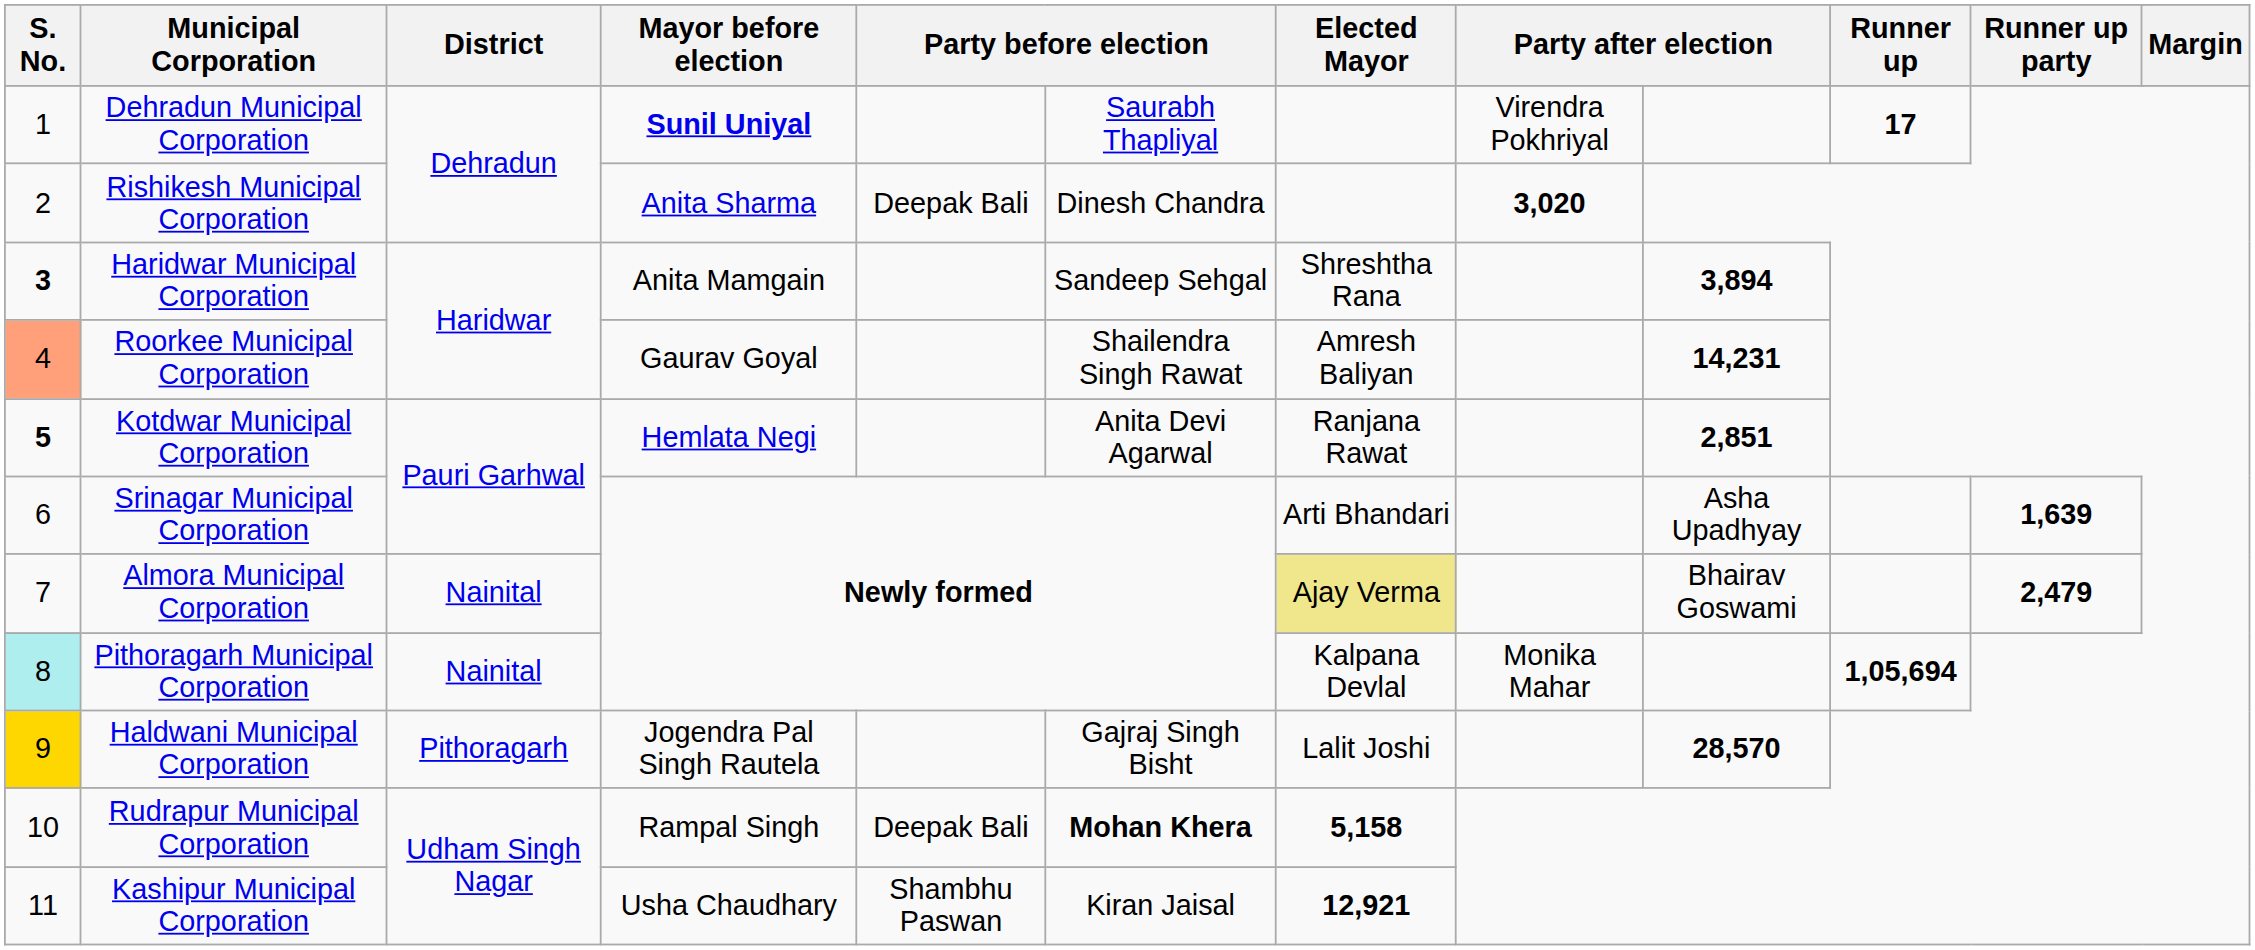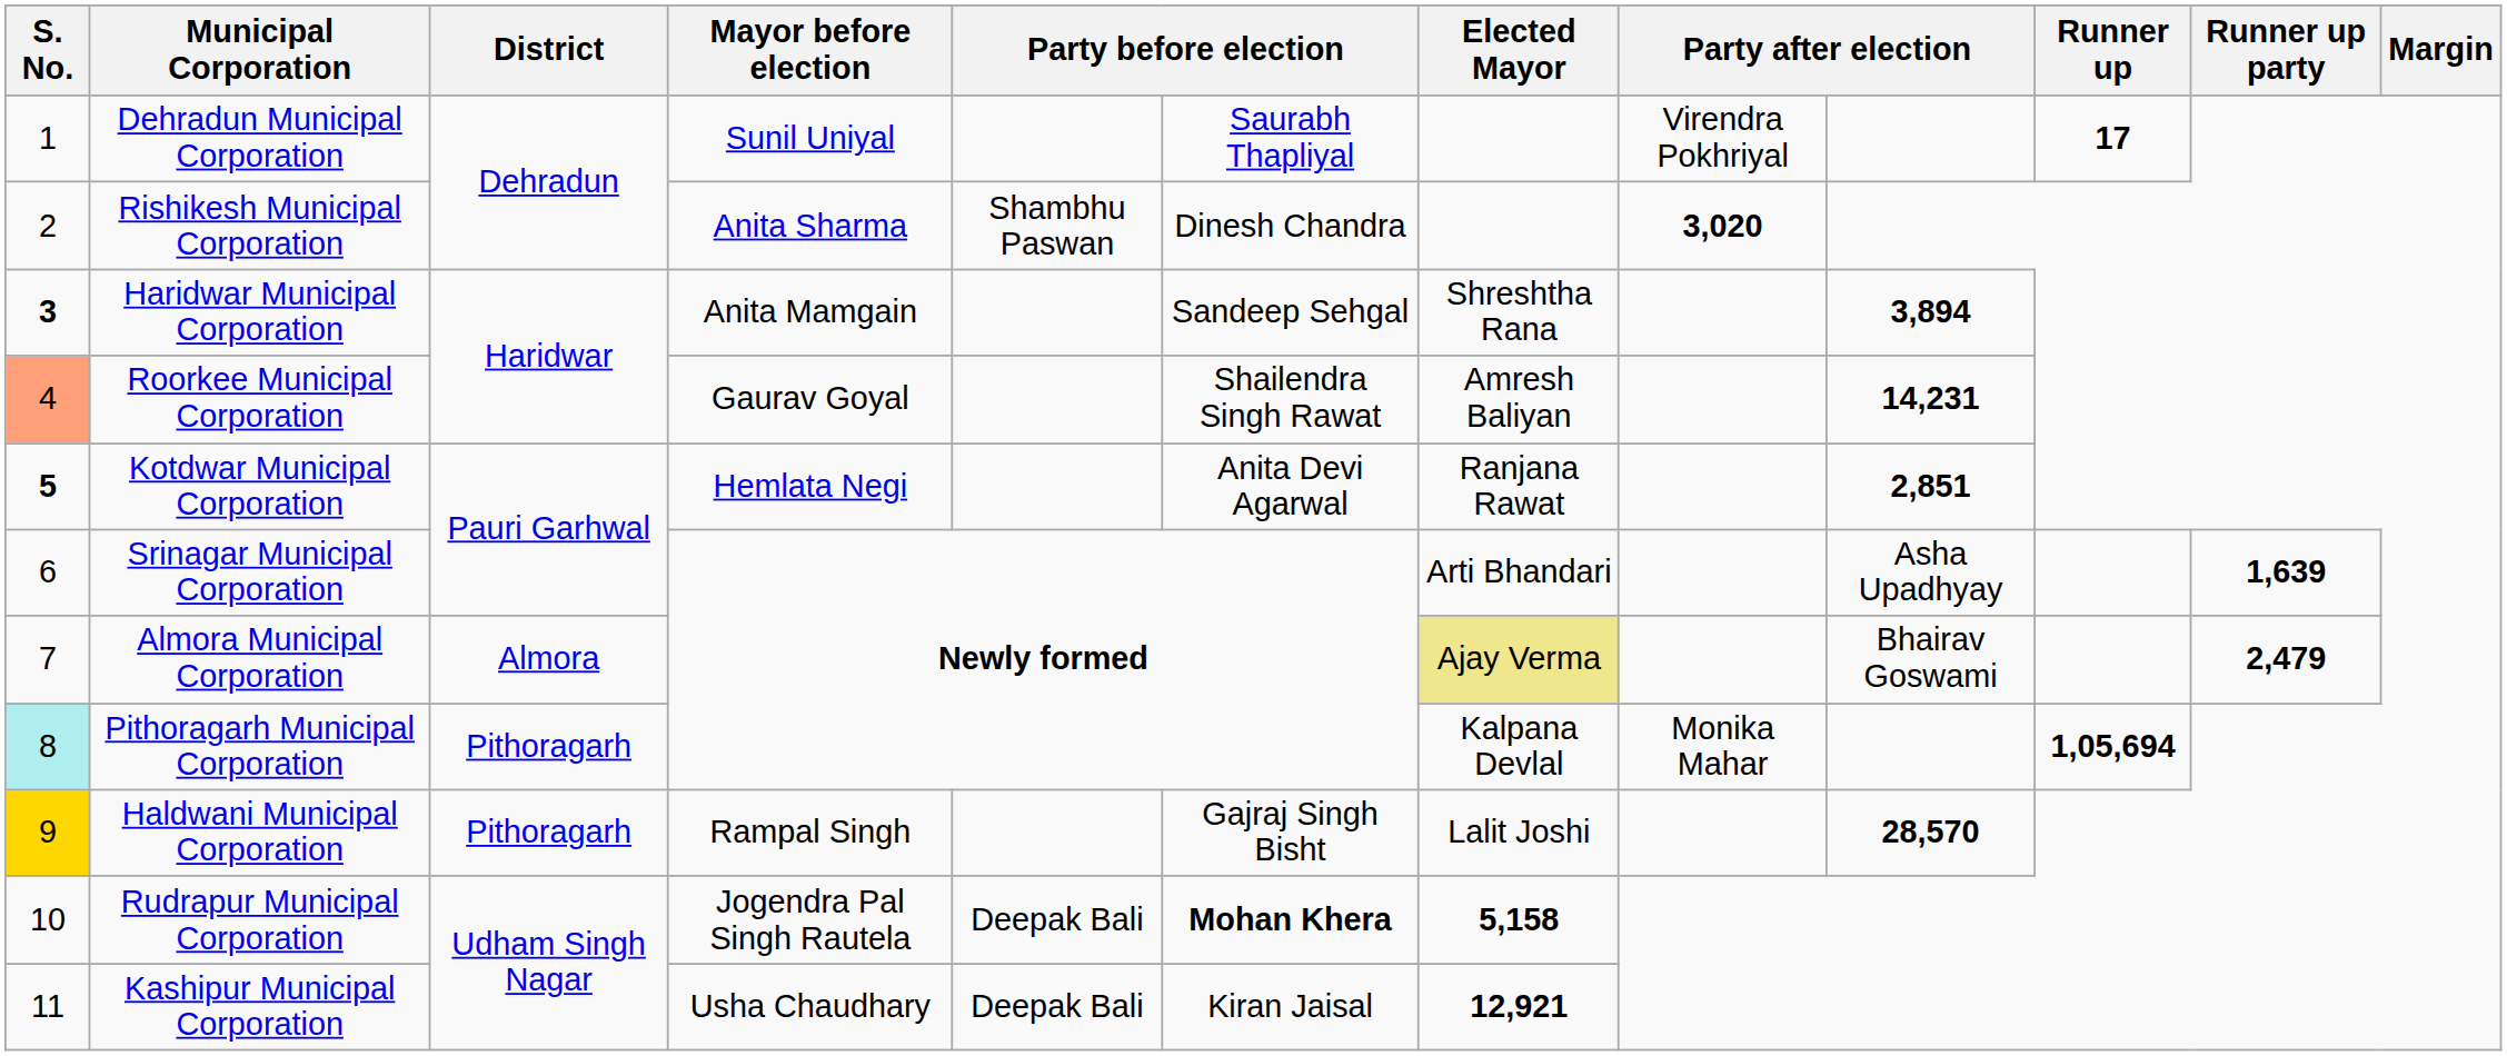Dehradun Municipal Corporation | Mayor before election: bold -> normal
Rishikesh Municipal Corporation | column 5: Deepak Bali -> Shambhu Paswan
Almora Municipal Corporation | District: Nainital -> Almora
Pithoragarh Municipal Corporation | District: Nainital -> Pithoragarh
Haldwani Municipal Corporation | Mayor before election: Jogendra Pal Singh Rautela -> Rampal Singh
Rudrapur Municipal Corporation | Mayor before election: Rampal Singh -> Jogendra Pal Singh Rautela
Kashipur Municipal Corporation | column 5: Shambhu Paswan -> Deepak Bali
